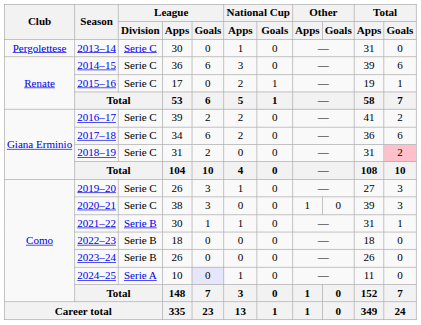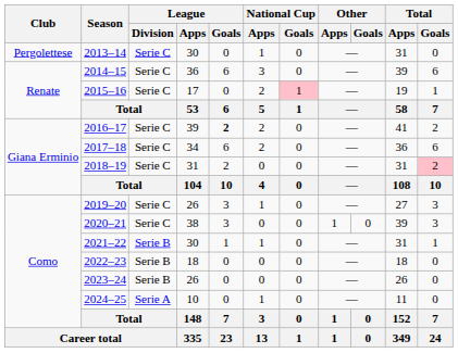2015–16 | National Cup / Goals: no background -> pink background
2016–17 | League / Goals: normal -> bold
2024–25 | League / Goals: lavender background -> no background
